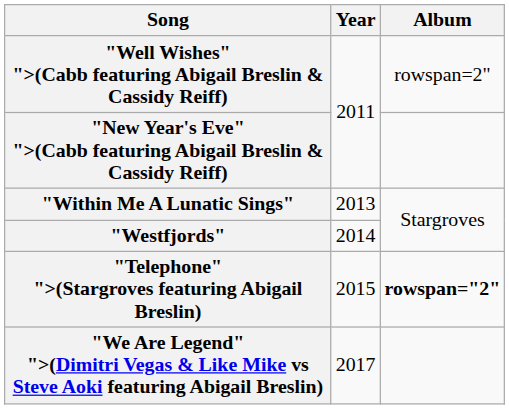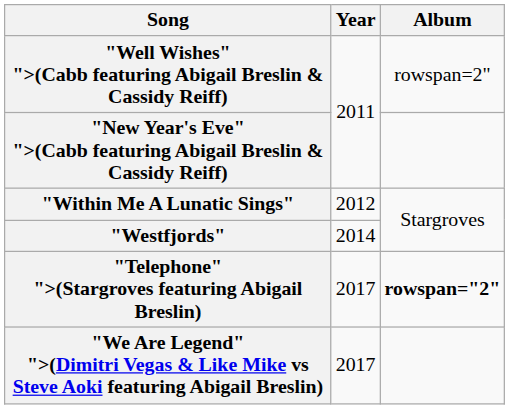"Within Me A Lunatic Sings" | Year: 2013 -> 2012
"Telephone" ">(Stargroves featuring Abigail Breslin) | Year: 2015 -> 2017
